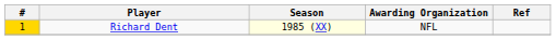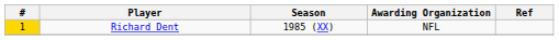Richard Dent | Season: lightyellow background -> no background
